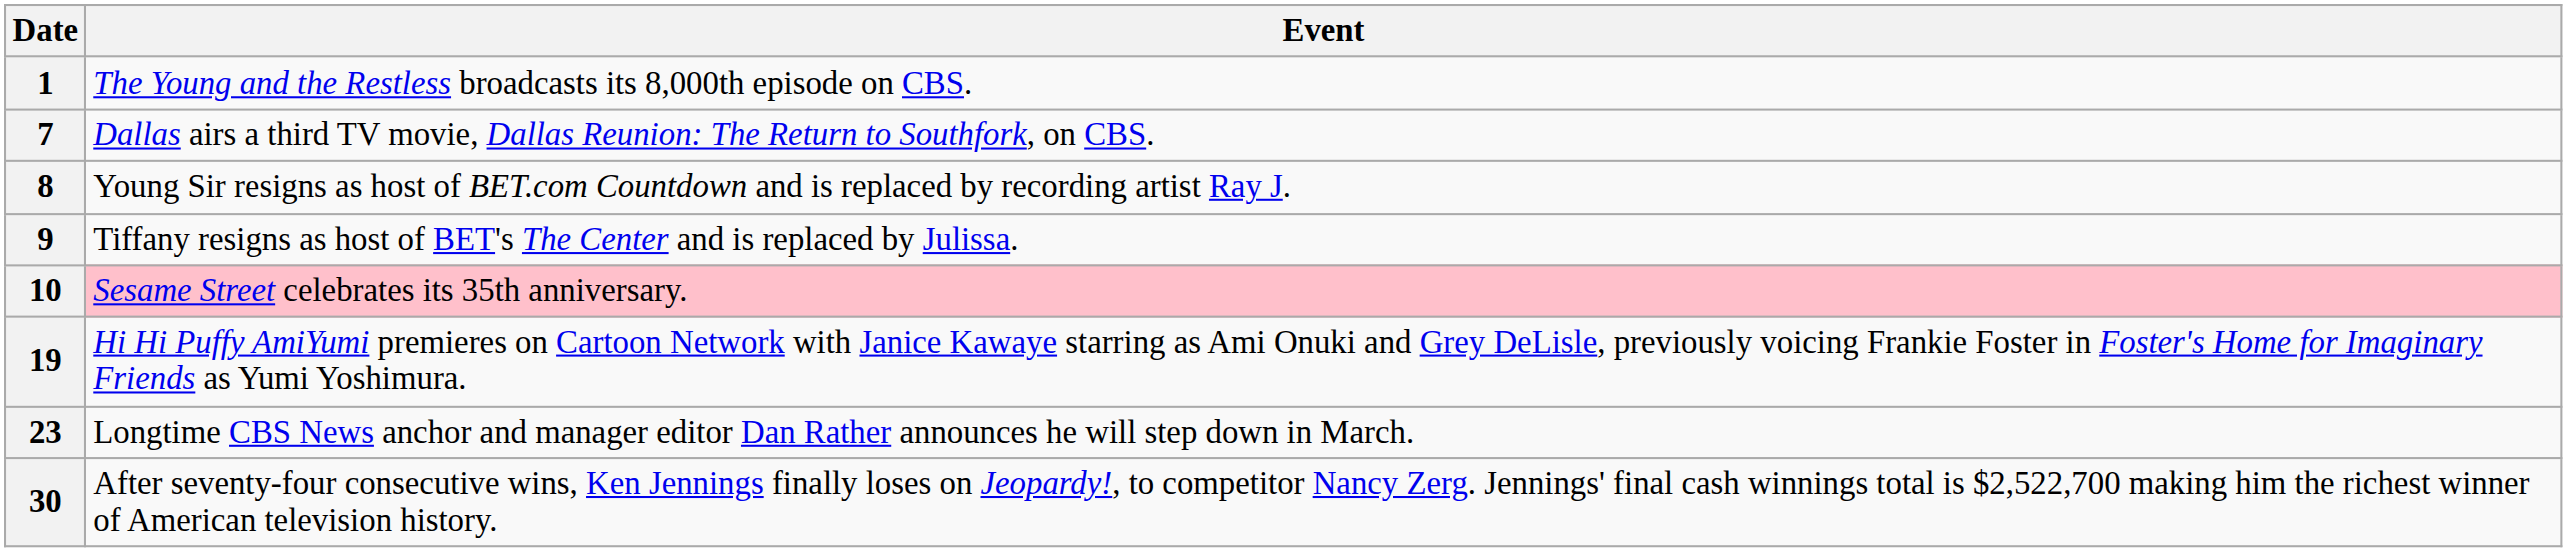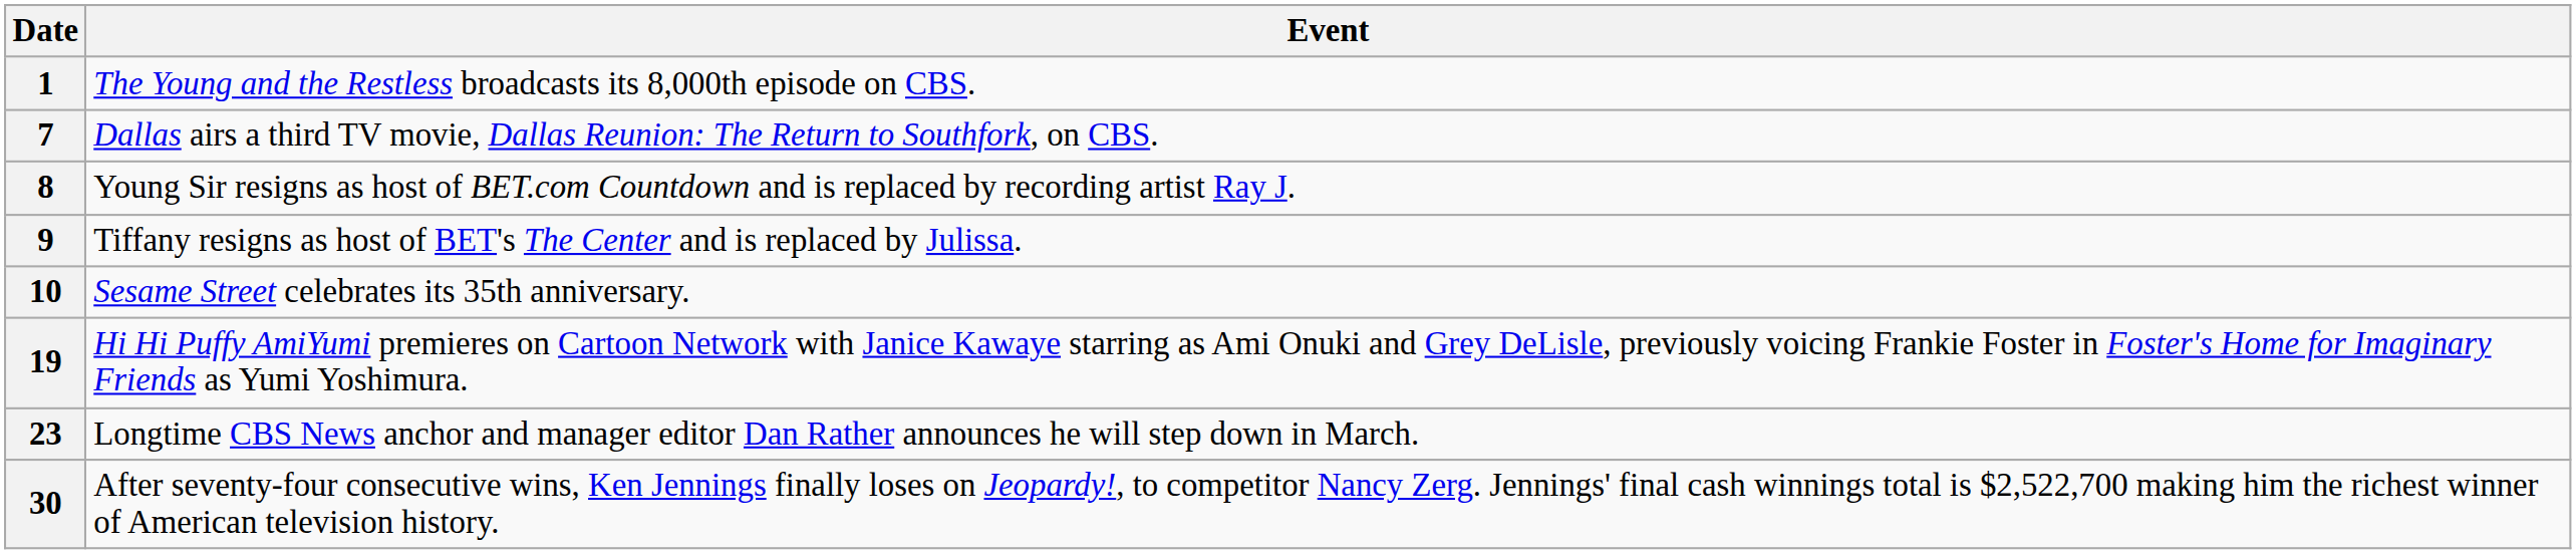10 | Event: pink background -> no background
